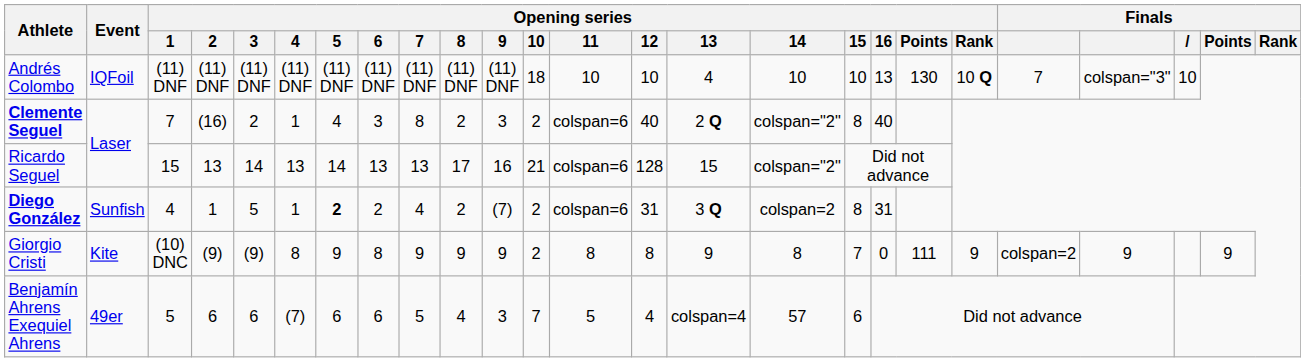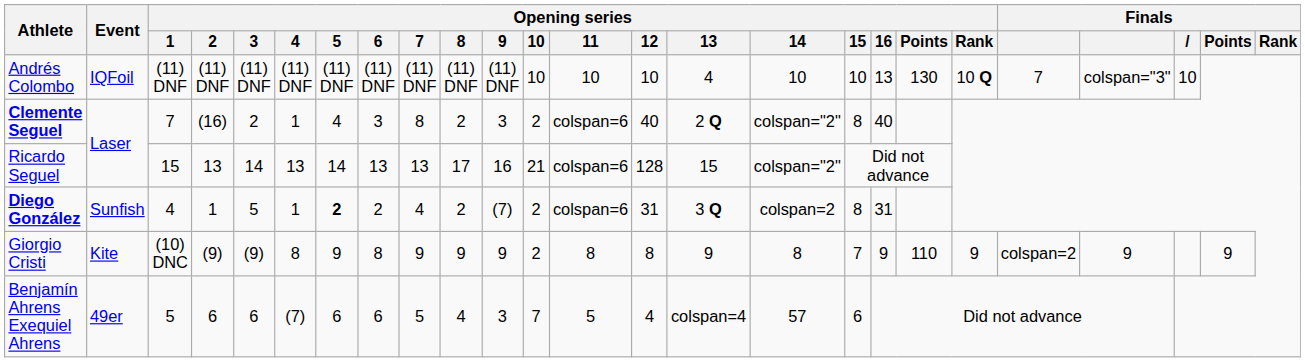Andrés Colombo | Opening series / 10: 18 -> 10
Giorgio Cristi | Opening series / 16: 0 -> 9
Giorgio Cristi | Opening series / Points: 111 -> 110
